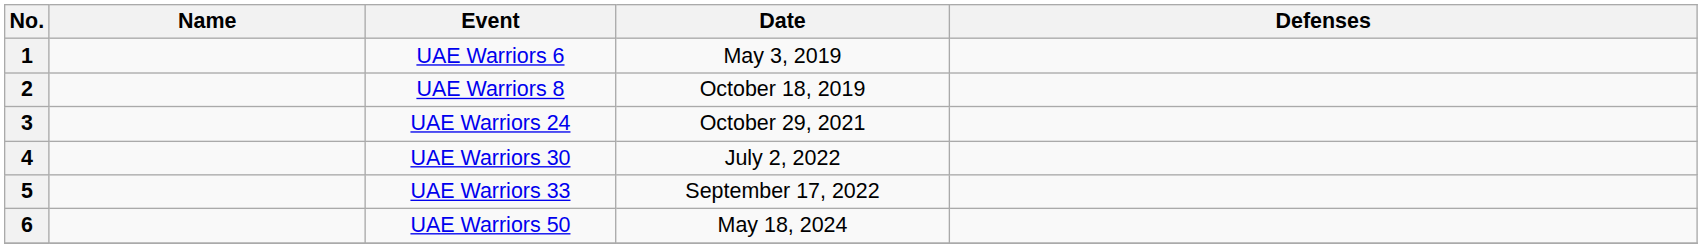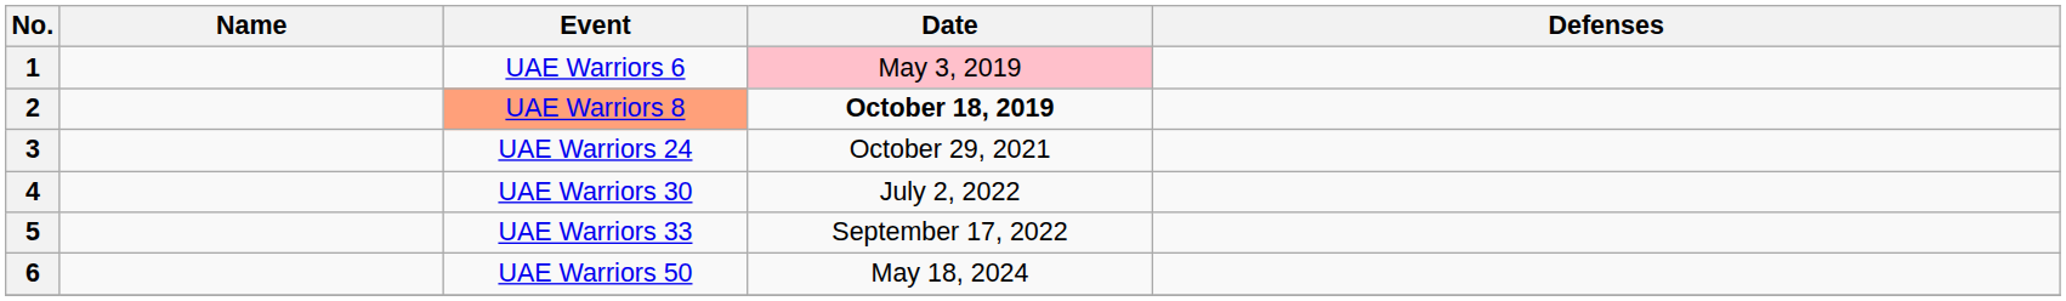1 | Date: no background -> pink background
2 | Event: no background -> lightsalmon background
2 | Date: normal -> bold
